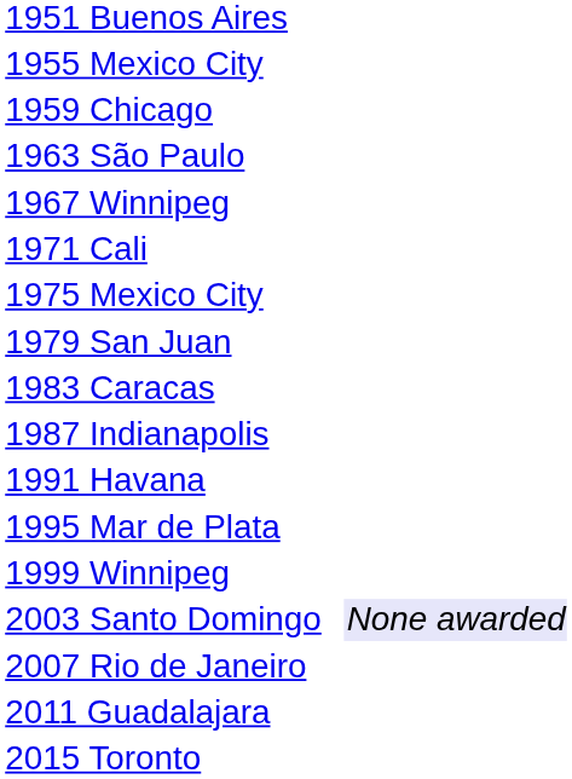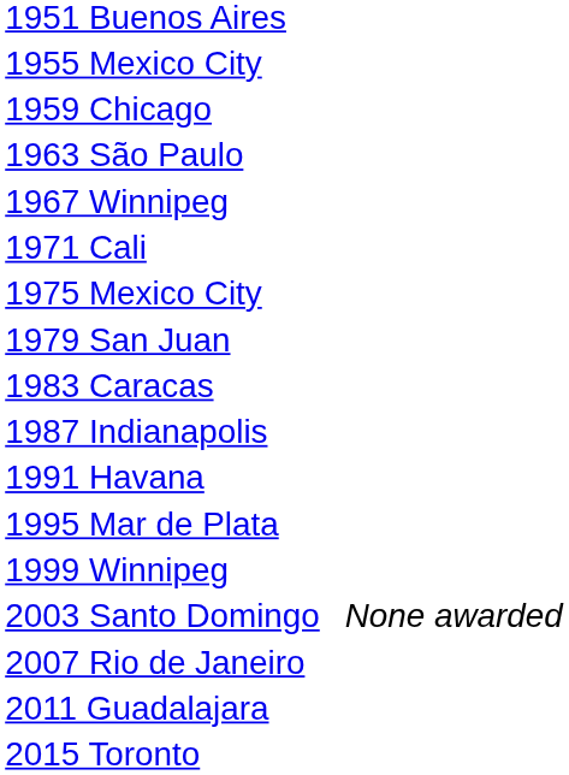2003 Santo Domingo | column 2: lavender background -> no background
